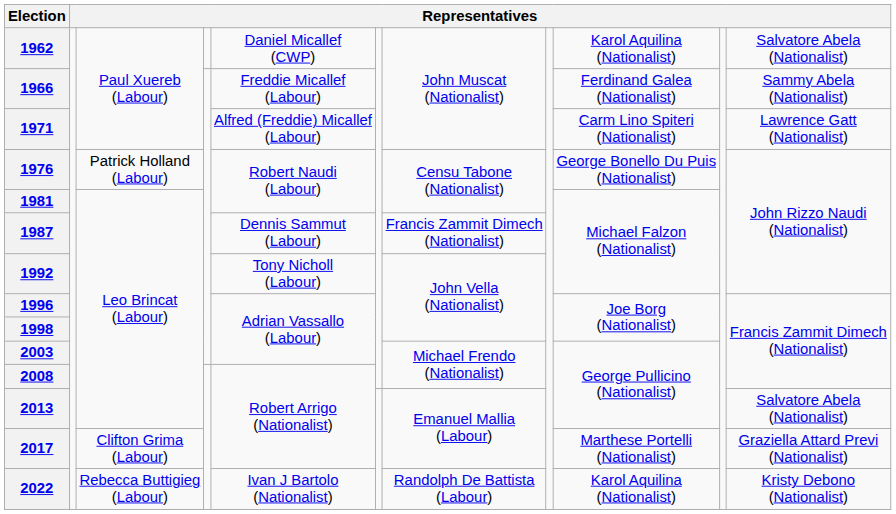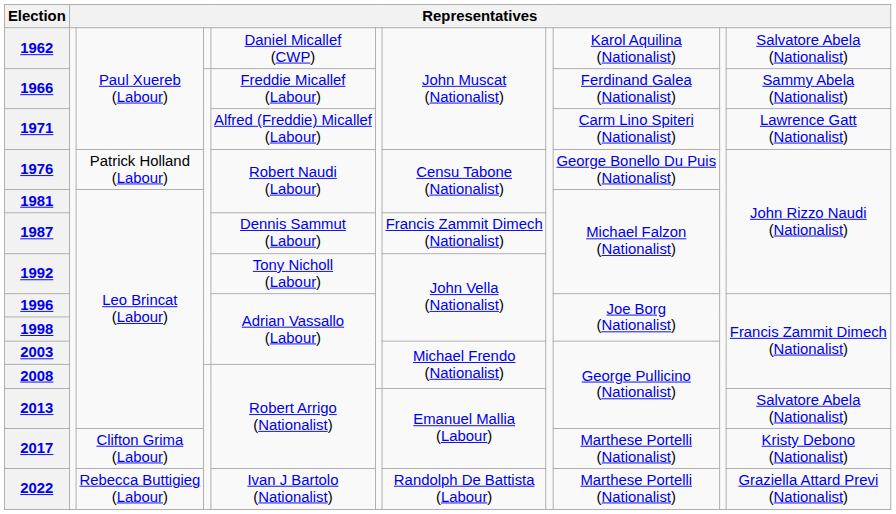2017 | column 11: Graziella Attard Previ (Nationalist) -> Kristy Debono (Nationalist)
2022 | column 9: Karol Aquilina (Nationalist) -> Marthese Portelli (Nationalist)
2022 | column 11: Kristy Debono (Nationalist) -> Graziella Attard Previ (Nationalist)
